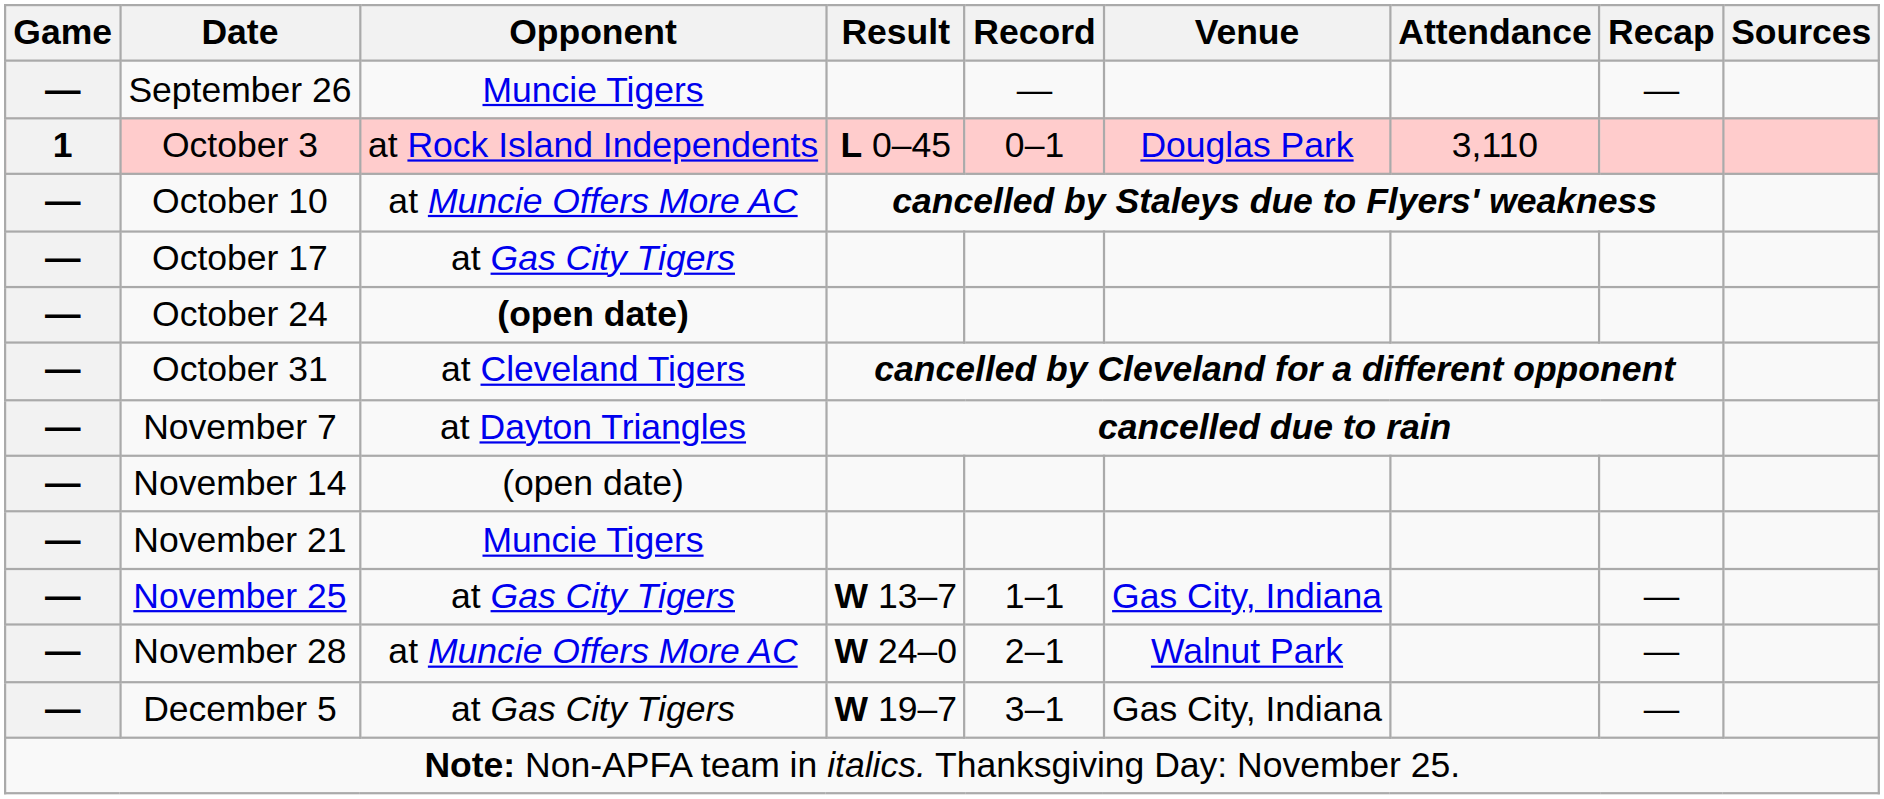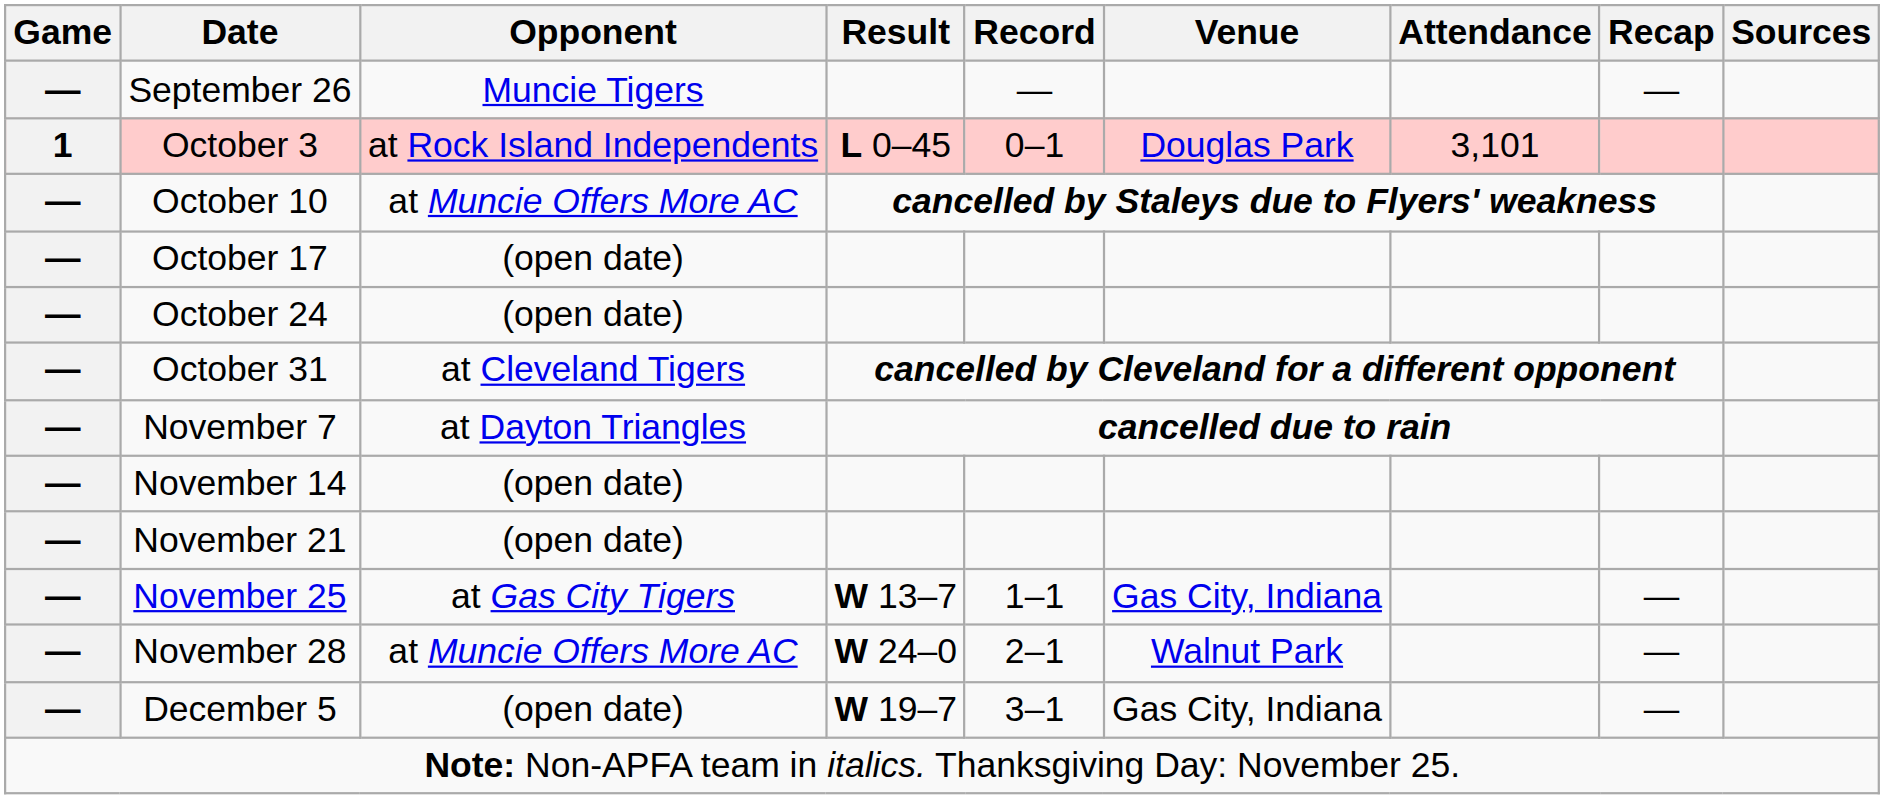October 3 | Attendance: 3,110 -> 3,101
October 17 | Opponent: at Gas City Tigers -> (open date)
October 24 | Opponent: bold -> normal
November 21 | Opponent: Muncie Tigers -> (open date)
December 5 | Opponent: at Gas City Tigers -> (open date)
